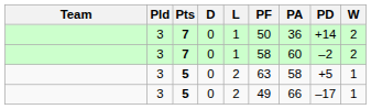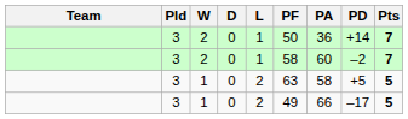columns swapped: W <-> Pts
